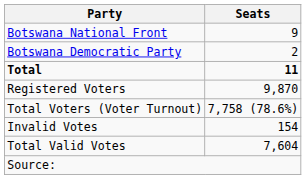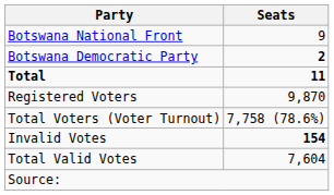Botswana Democratic Party | Seats: normal -> bold
Invalid Votes | Seats: normal -> bold
